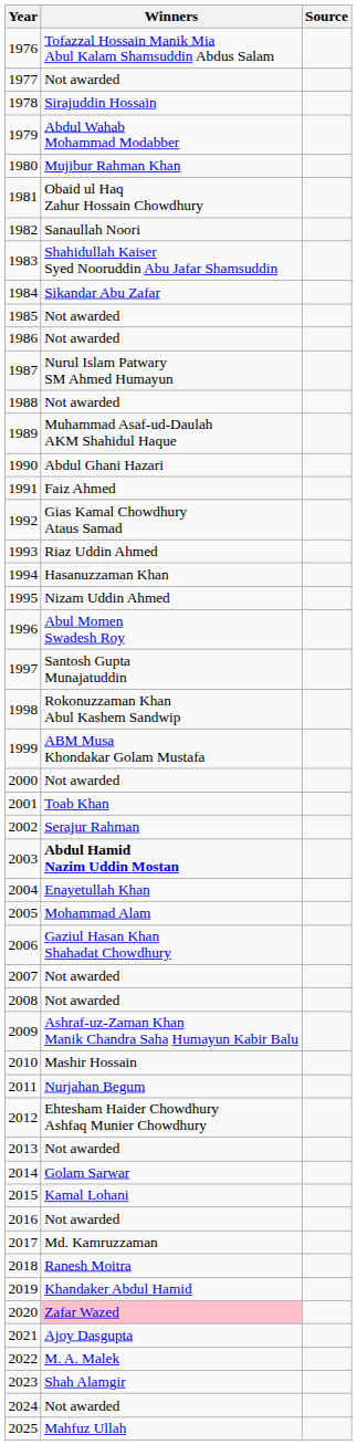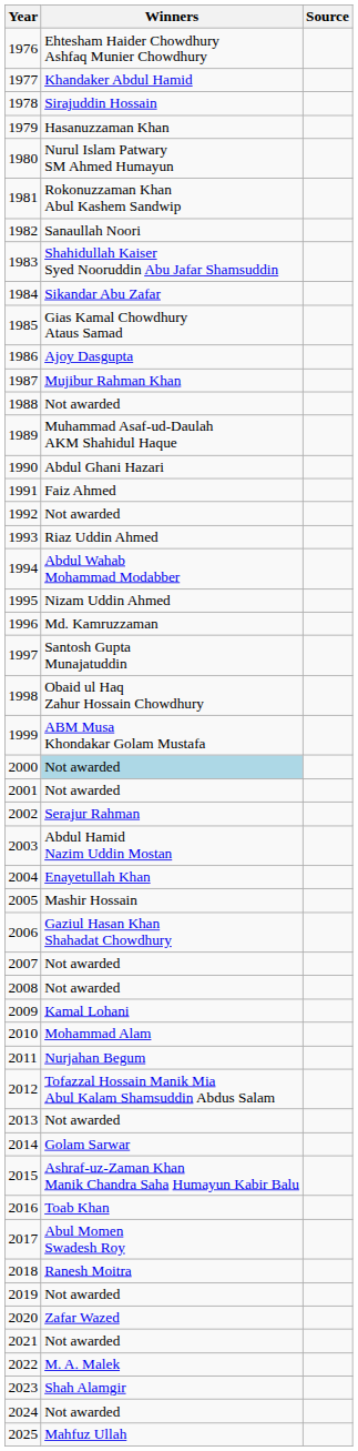1976 | Winners: Tofazzal Hossain Manik Mia Abul Kalam Shamsuddin Abdus Salam -> Ehtesham Haider Chowdhury Ashfaq Munier Chowdhury
1977 | Winners: Not awarded -> Khandaker Abdul Hamid
1979 | Winners: Abdul Wahab Mohammad Modabber -> Hasanuzzaman Khan
1980 | Winners: Mujibur Rahman Khan -> Nurul Islam Patwary SM Ahmed Humayun
1981 | Winners: Obaid ul Haq Zahur Hossain Chowdhury -> Rokonuzzaman Khan Abul Kashem Sandwip
1985 | Winners: Not awarded -> Gias Kamal Chowdhury Ataus Samad
1986 | Winners: Not awarded -> Ajoy Dasgupta
1987 | Winners: Nurul Islam Patwary SM Ahmed Humayun -> Mujibur Rahman Khan
1992 | Winners: Gias Kamal Chowdhury Ataus Samad -> Not awarded
1994 | Winners: Hasanuzzaman Khan -> Abdul Wahab Mohammad Modabber
1996 | Winners: Abul Momen Swadesh Roy -> Md. Kamruzzaman
1998 | Winners: Rokonuzzaman Khan Abul Kashem Sandwip -> Obaid ul Haq Zahur Hossain Chowdhury
2000 | Winners: no background -> lightblue background
2001 | Winners: Toab Khan -> Not awarded
2003 | Winners: bold -> normal
2005 | Winners: Mohammad Alam -> Mashir Hossain
2009 | Winners: Ashraf-uz-Zaman Khan Manik Chandra Saha Humayun Kabir Balu -> Kamal Lohani
2010 | Winners: Mashir Hossain -> Mohammad Alam
2012 | Winners: Ehtesham Haider Chowdhury Ashfaq Munier Chowdhury -> Tofazzal Hossain Manik Mia Abul Kalam Shamsuddin Abdus Salam
2015 | Winners: Kamal Lohani -> Ashraf-uz-Zaman Khan Manik Chandra Saha Humayun Kabir Balu
2016 | Winners: Not awarded -> Toab Khan
2017 | Winners: Md. Kamruzzaman -> Abul Momen Swadesh Roy
2019 | Winners: Khandaker Abdul Hamid -> Not awarded
2020 | Winners: pink background -> no background
2021 | Winners: Ajoy Dasgupta -> Not awarded
